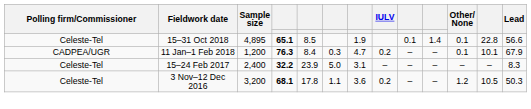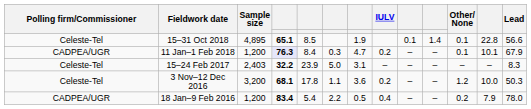11 Jan–1 Feb 2018 | column 4: no background -> lavender background
15–24 Feb 2017 | Sample size: 2,400 -> 2,403
3 Nov–12 Dec 2016 | column 12: 10.5 -> 10.0
+ row: CADPEA/UGR | 18 Jan–9 Feb 2016 | 1,200 | 83.4 | 5.4 | 2.2 | 0.5 | 0.4 | – | – | 0.2 | 7.9 | 78.0
